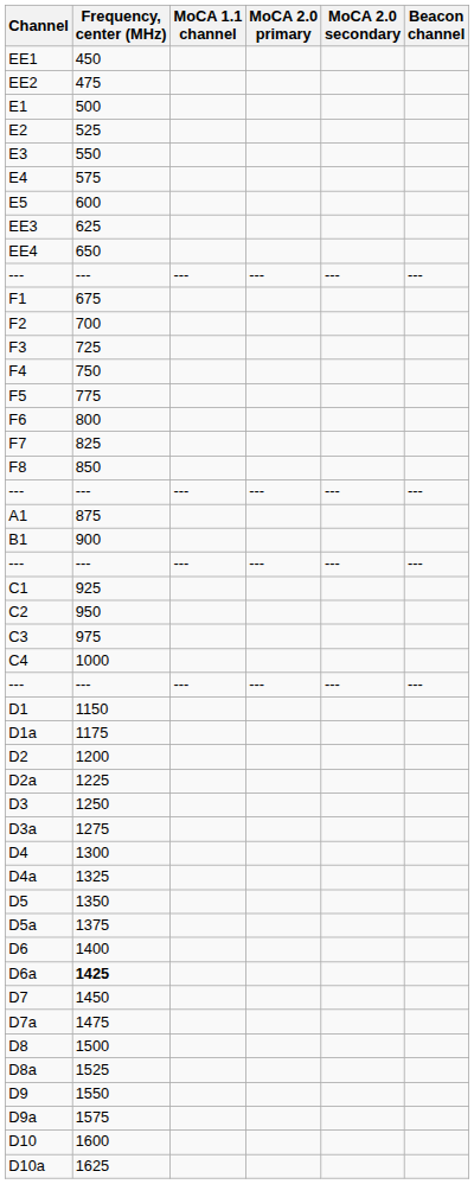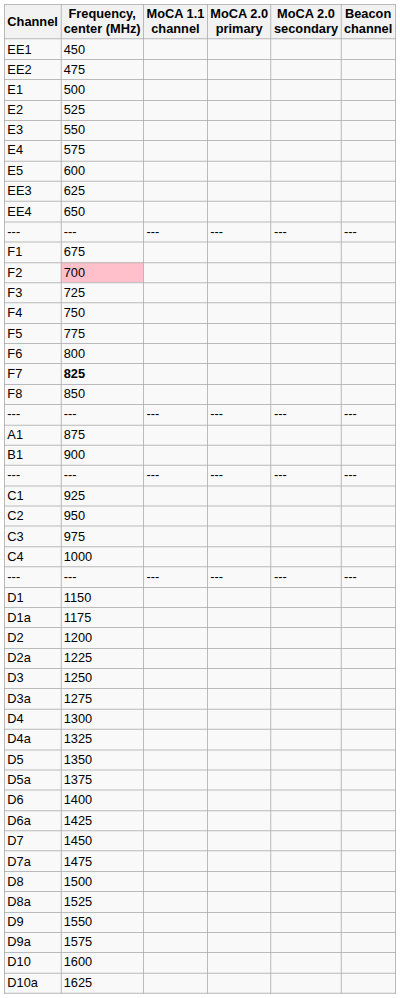F2 | Frequency, center (MHz): no background -> pink background
F7 | Frequency, center (MHz): normal -> bold
D6a | Frequency, center (MHz): bold -> normal
